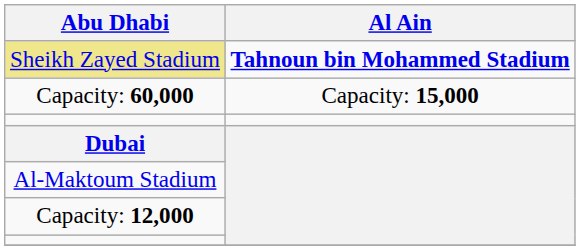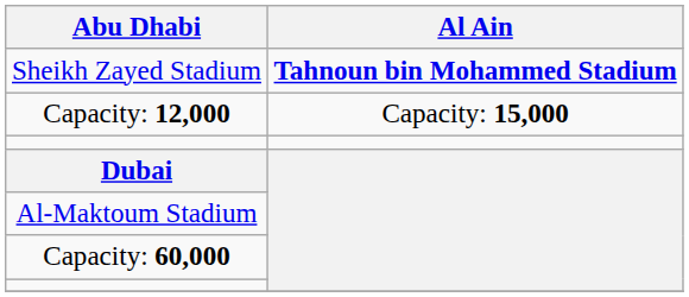row 2 | Abu Dhabi: khaki background -> no background
row 3 | Abu Dhabi: Capacity: 60,000 -> Capacity: 12,000
row 7 | Abu Dhabi: Capacity: 12,000 -> Capacity: 60,000
